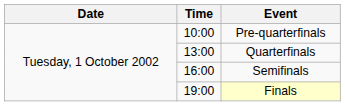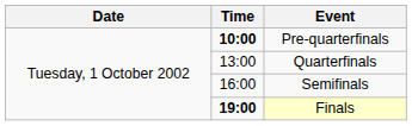Pre-quarterfinals | Time: normal -> bold
Finals | Time: normal -> bold
